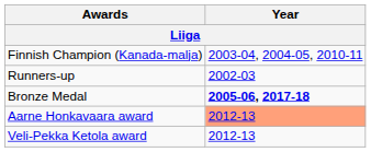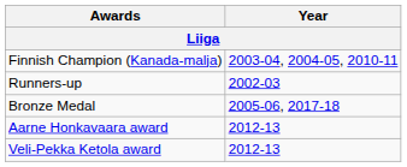Bronze Medal | column 2: bold -> normal
Aarne Honkavaara award | column 2: lightsalmon background -> no background
